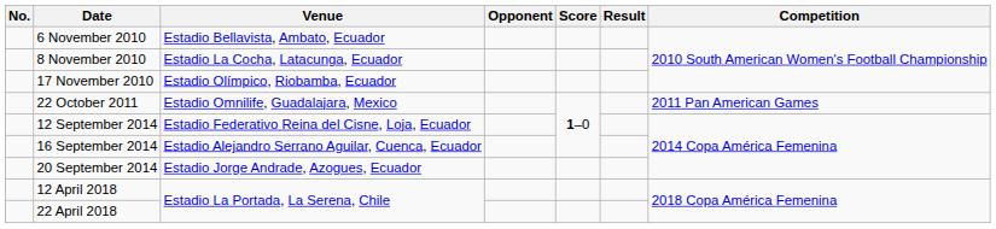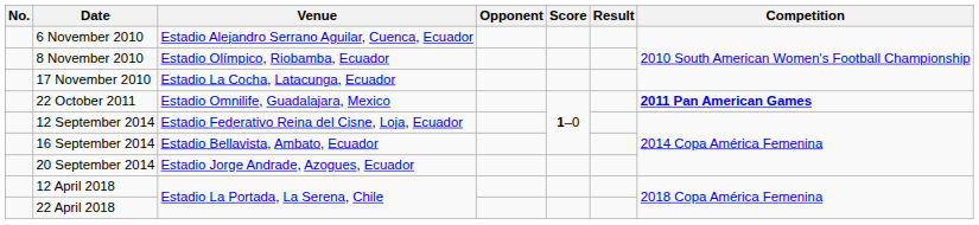6 November 2010 | Venue: Estadio Bellavista, Ambato, Ecuador -> Estadio Alejandro Serrano Aguilar, Cuenca, Ecuador
8 November 2010 | Venue: Estadio La Cocha, Latacunga, Ecuador -> Estadio Olímpico, Riobamba, Ecuador
17 November 2010 | Venue: Estadio Olímpico, Riobamba, Ecuador -> Estadio La Cocha, Latacunga, Ecuador
22 October 2011 | Competition: normal -> bold
16 September 2014 | Venue: Estadio Alejandro Serrano Aguilar, Cuenca, Ecuador -> Estadio Bellavista, Ambato, Ecuador
